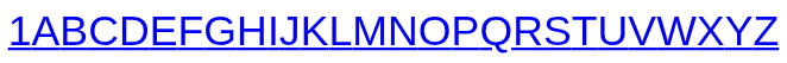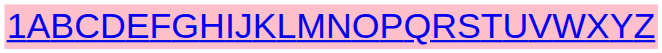row 1 | column 1: no background -> pink background
